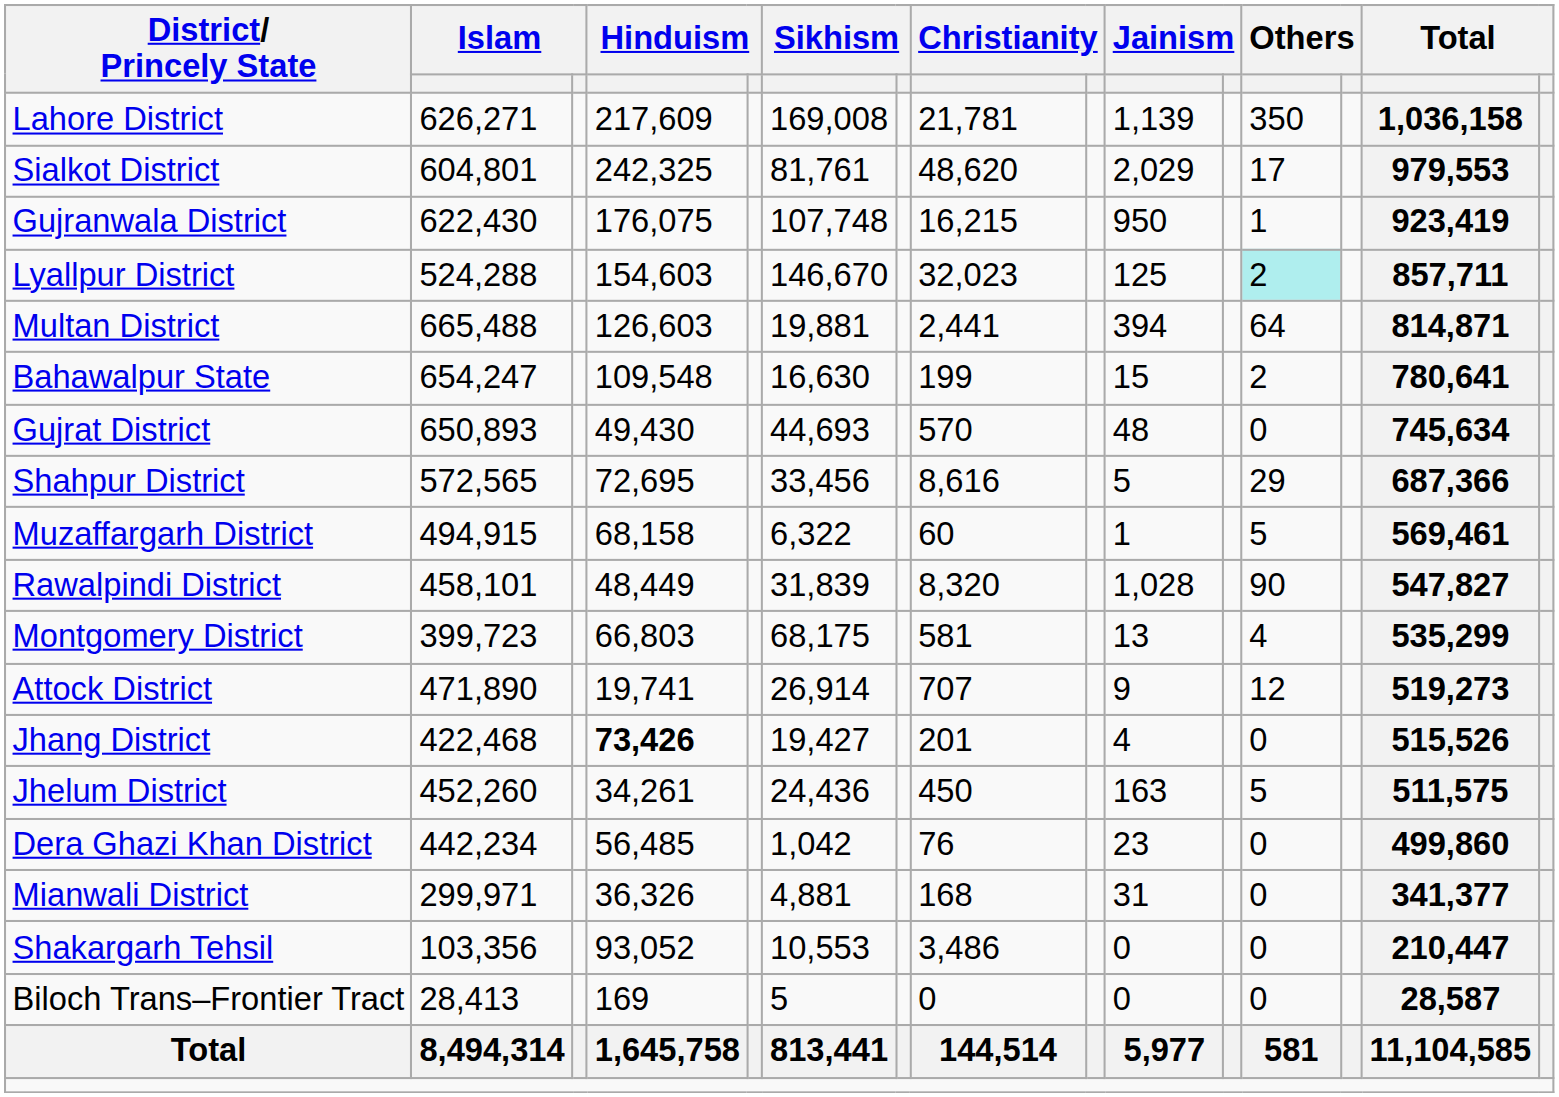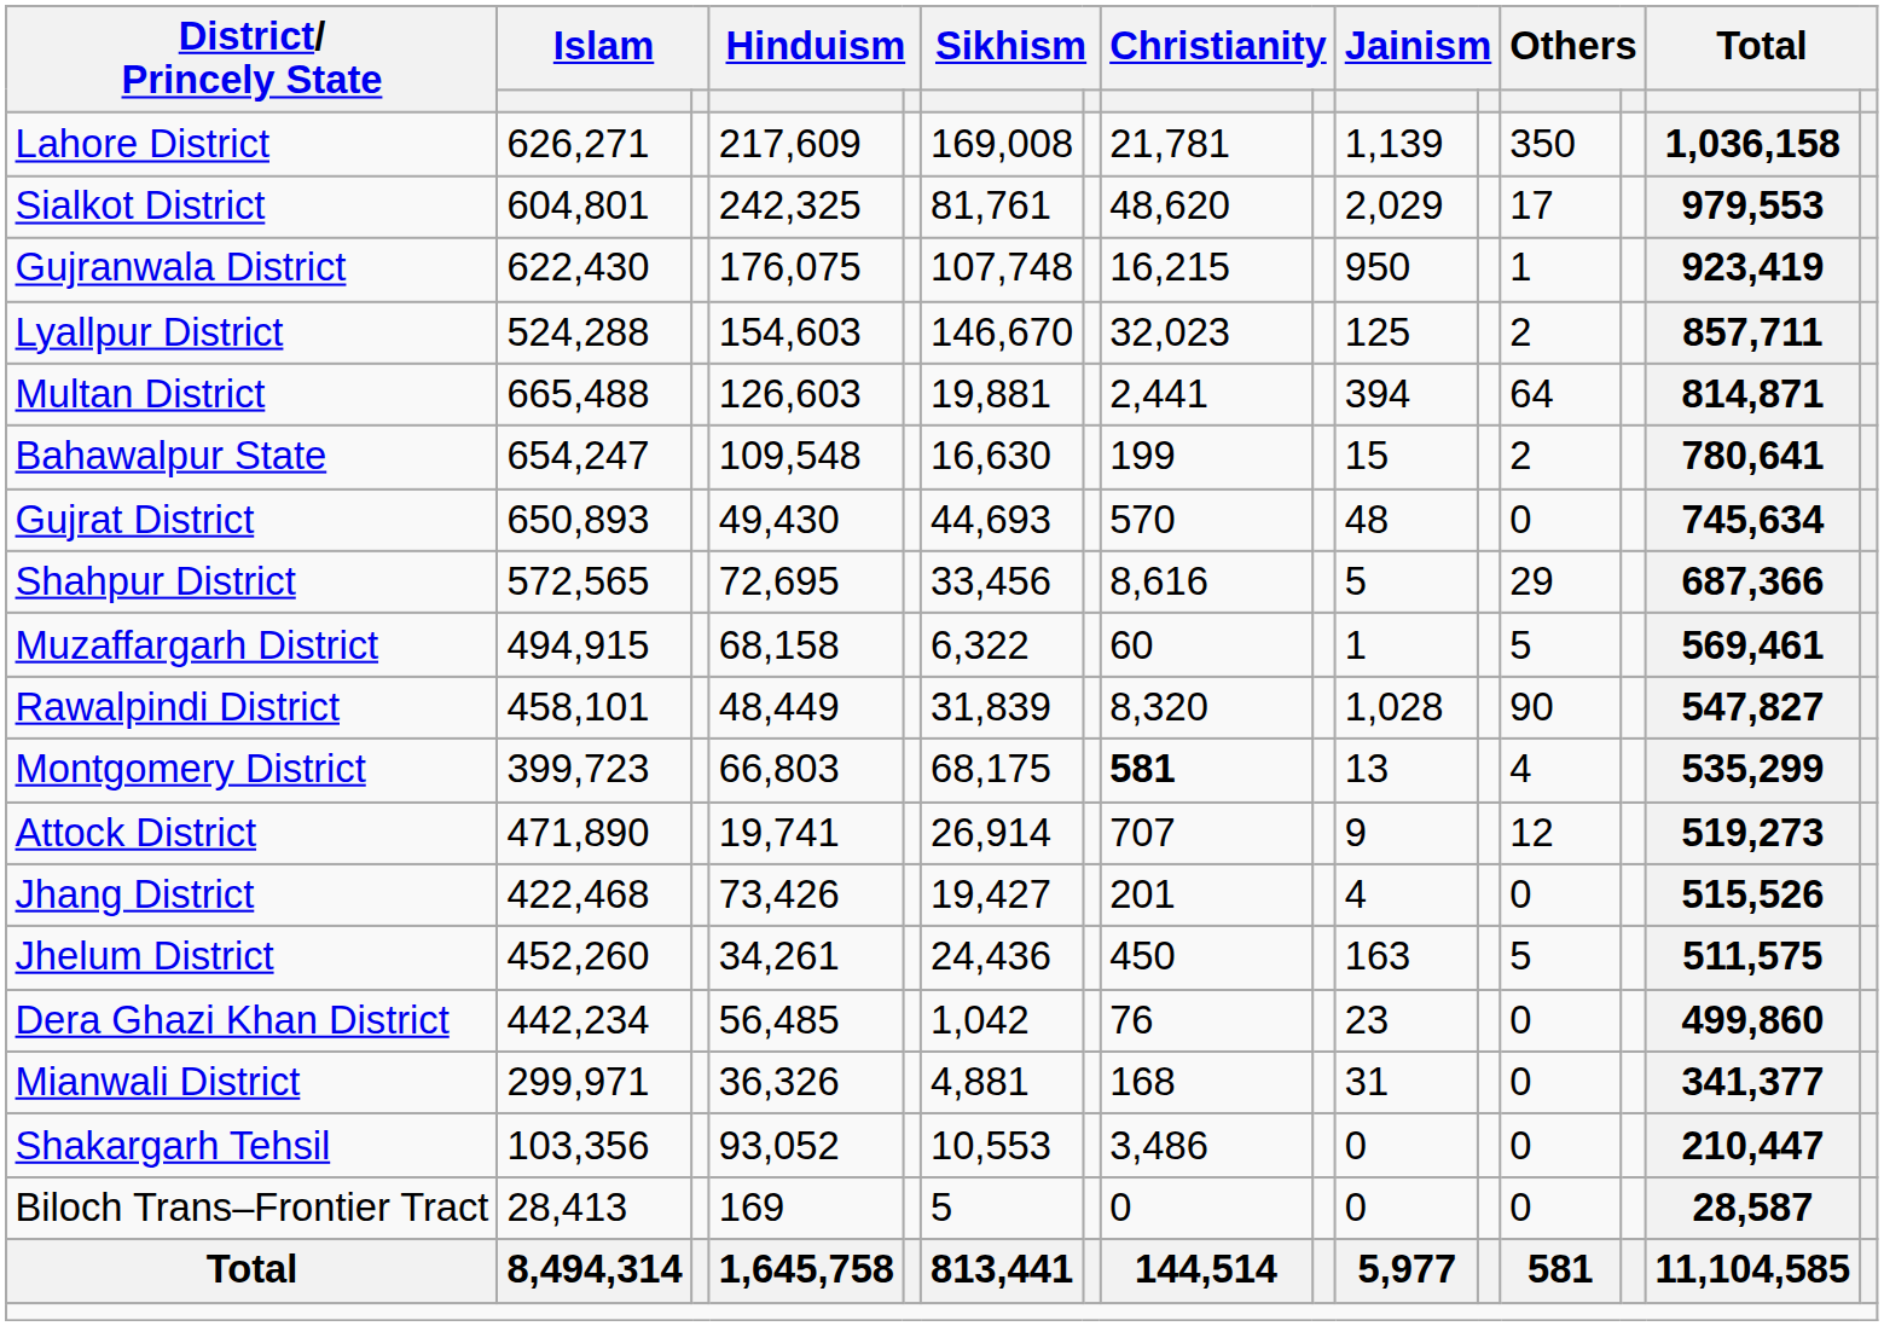Lyallpur District | column 12: paleturquoise background -> no background
Montgomery District | column 8: normal -> bold
Jhang District | column 4: bold -> normal
